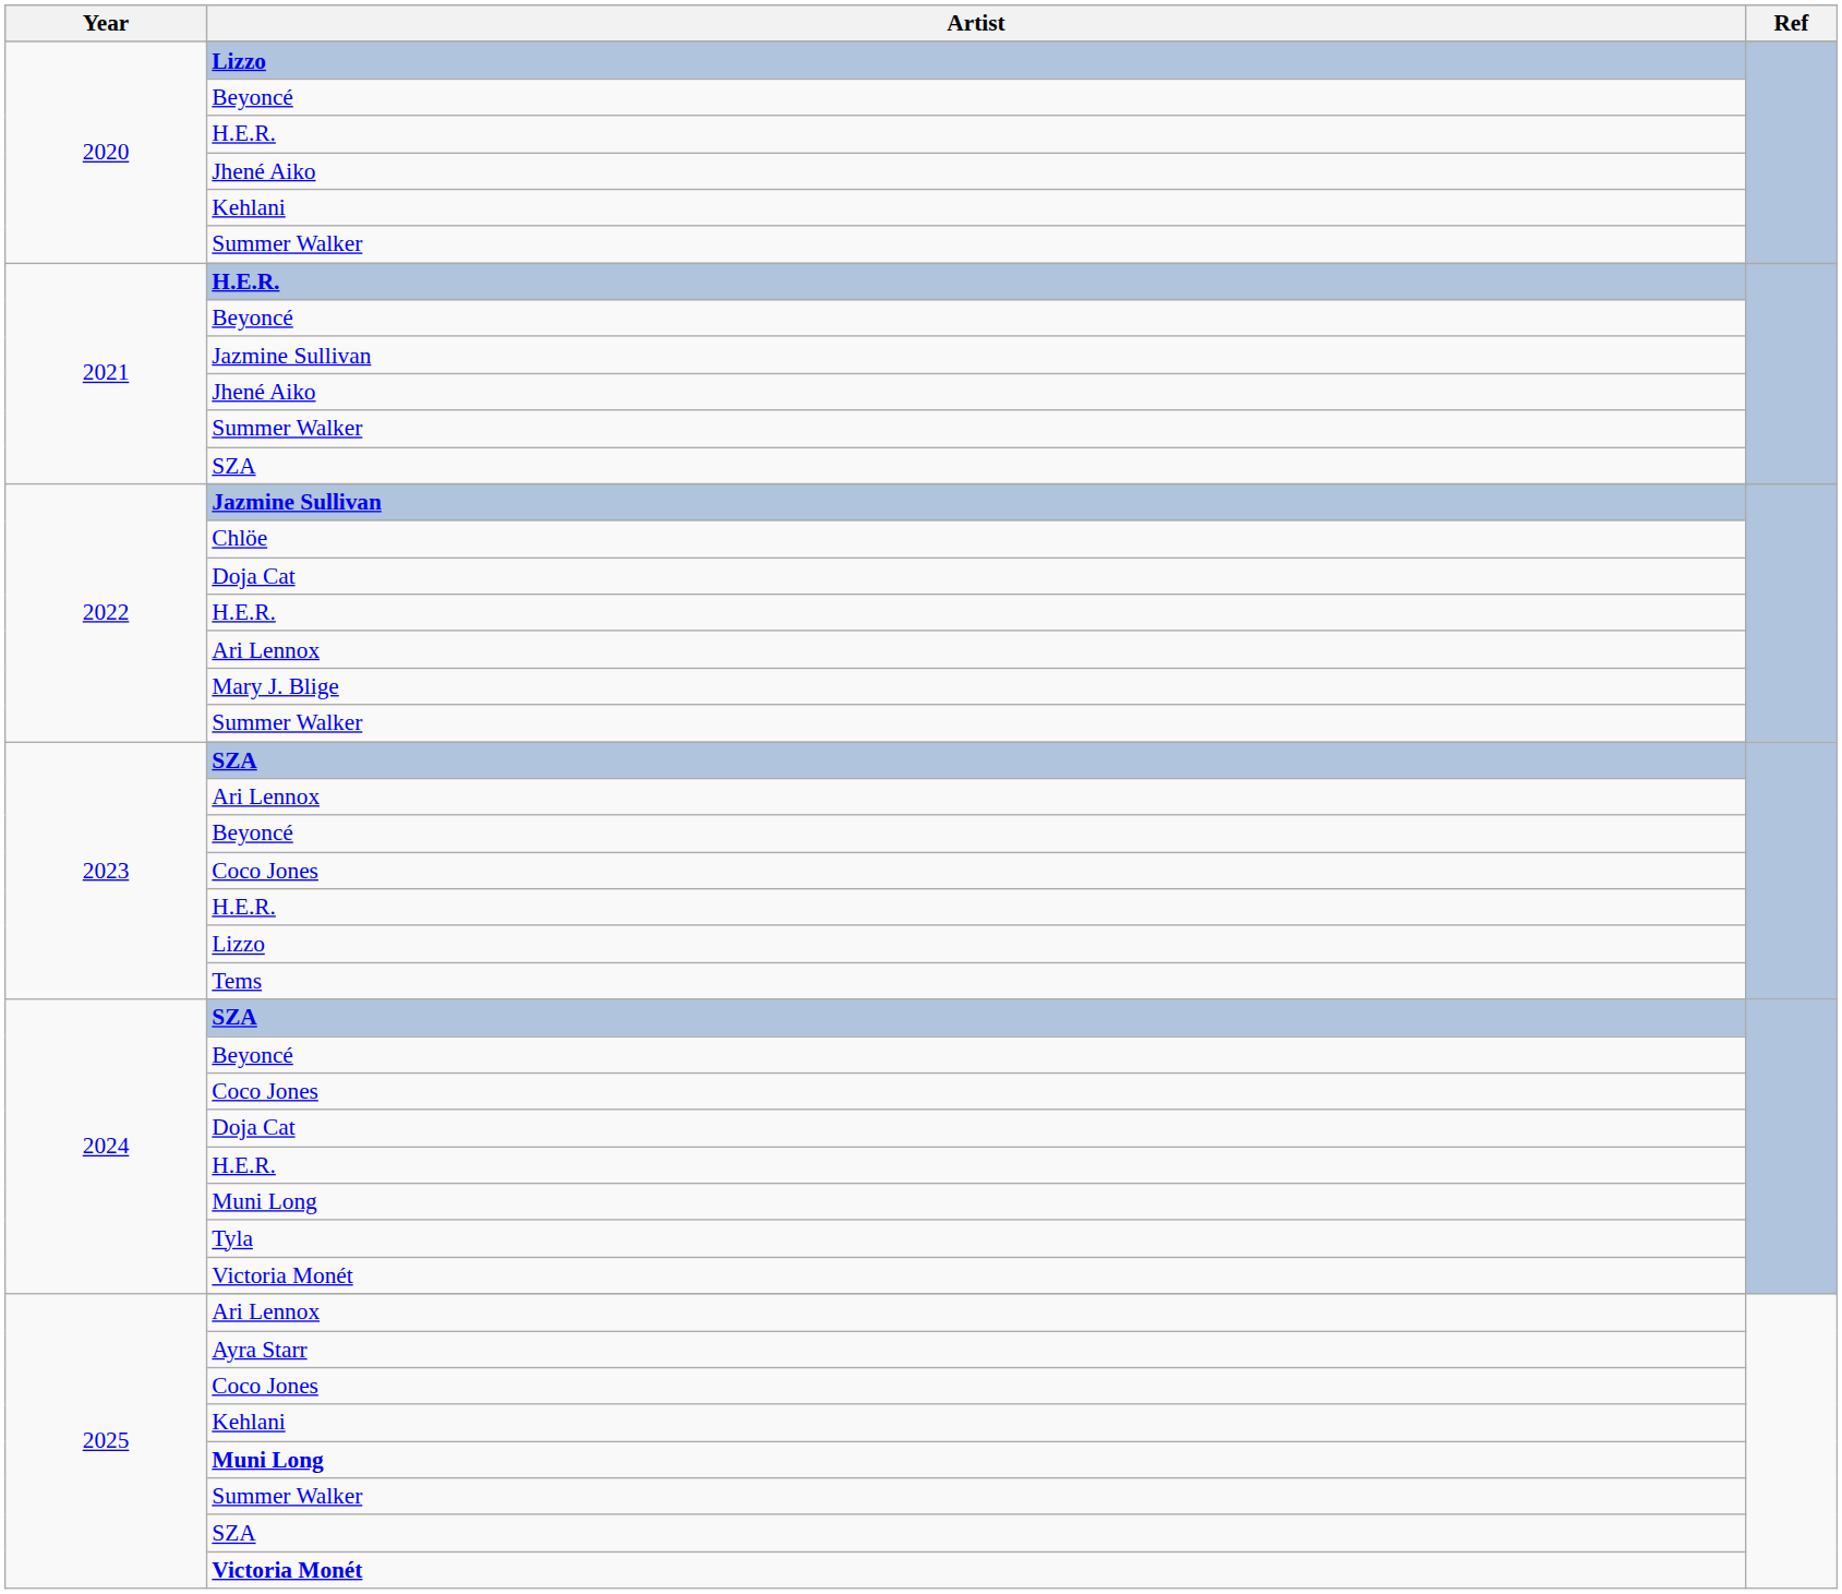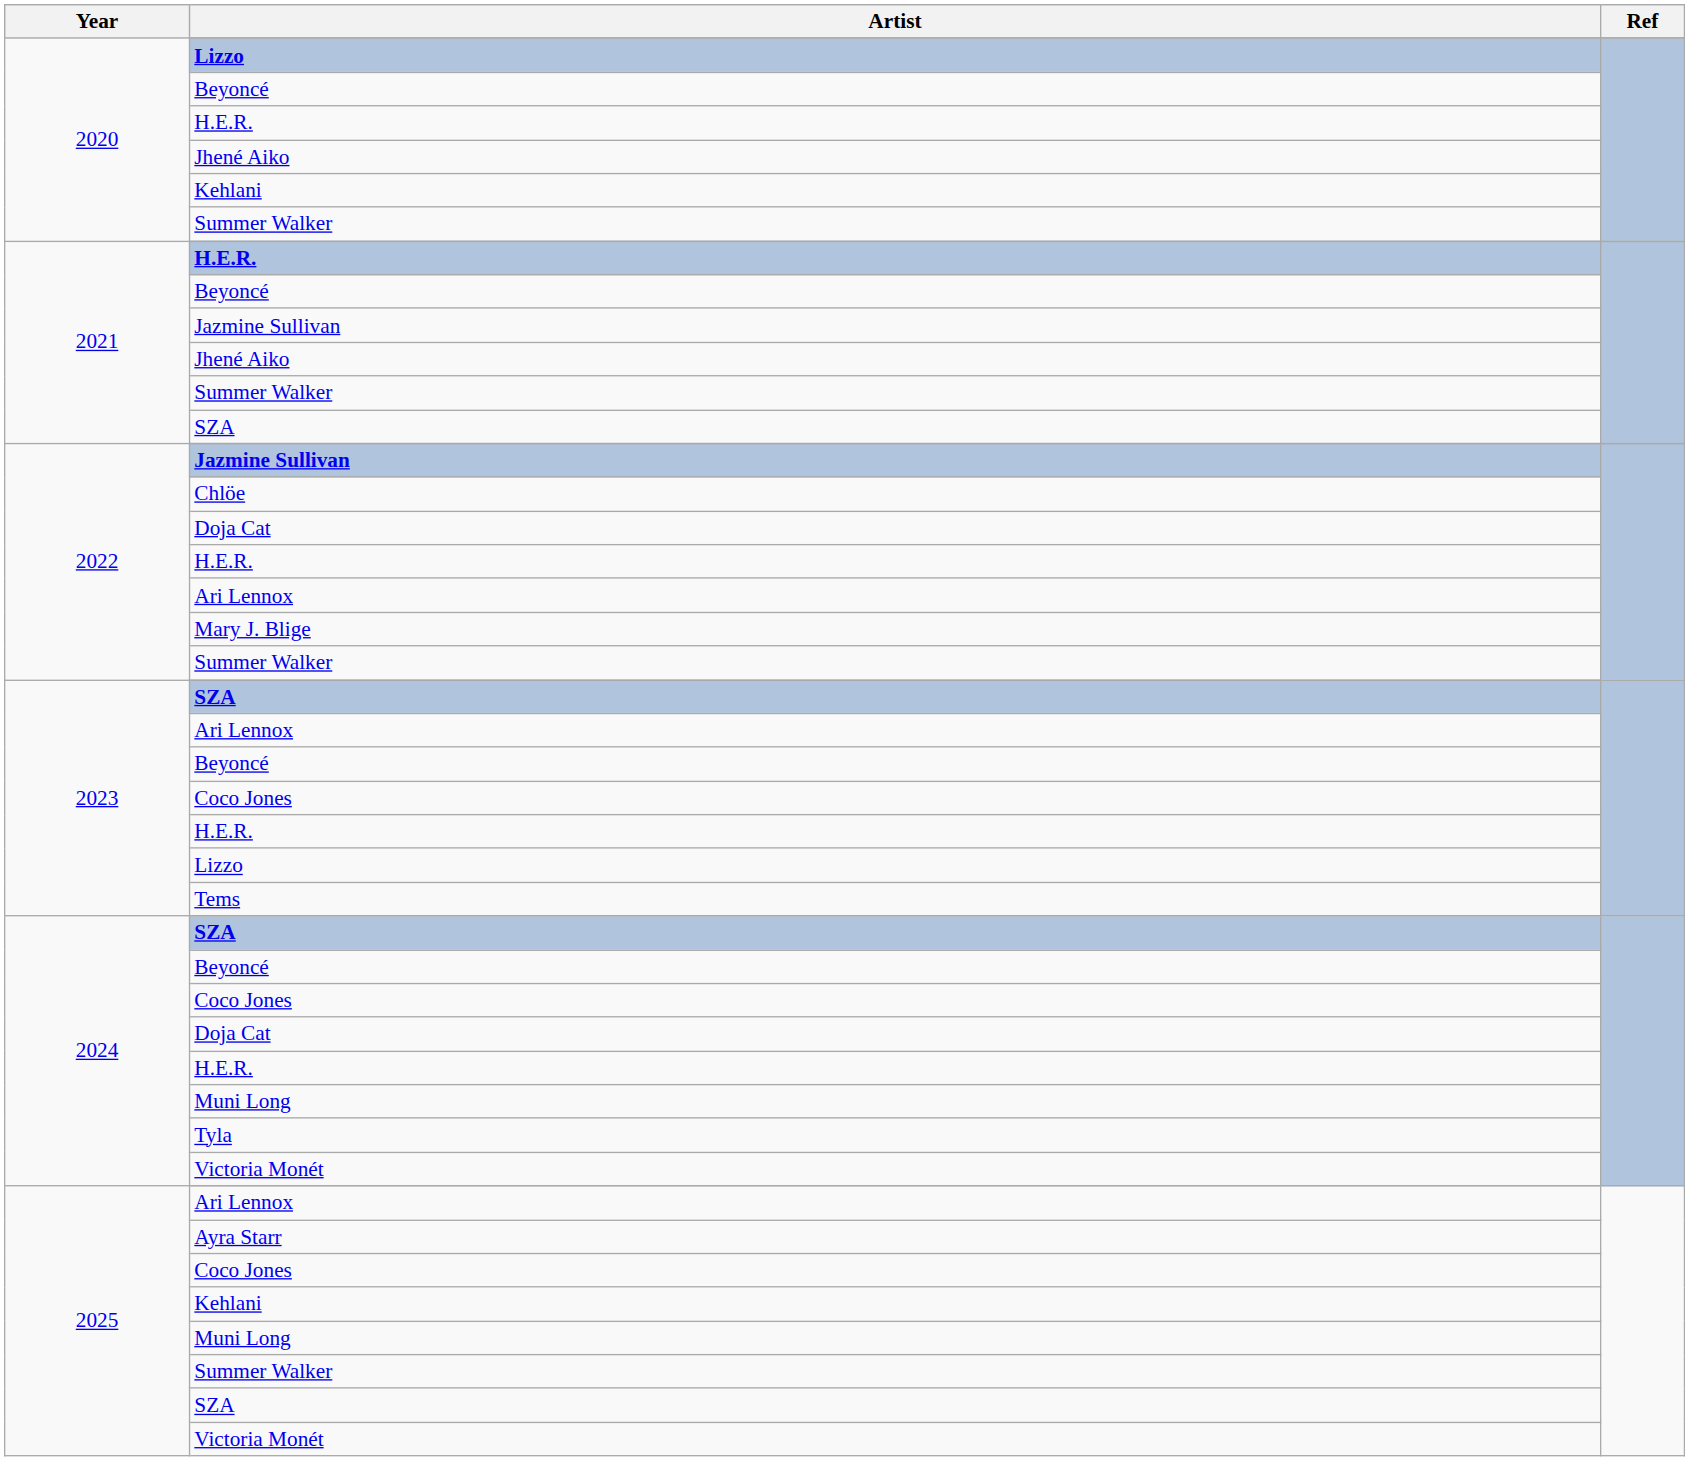2025 / Muni Long | Artist: bold -> normal
2025 / Victoria Monét | Artist: bold -> normal
